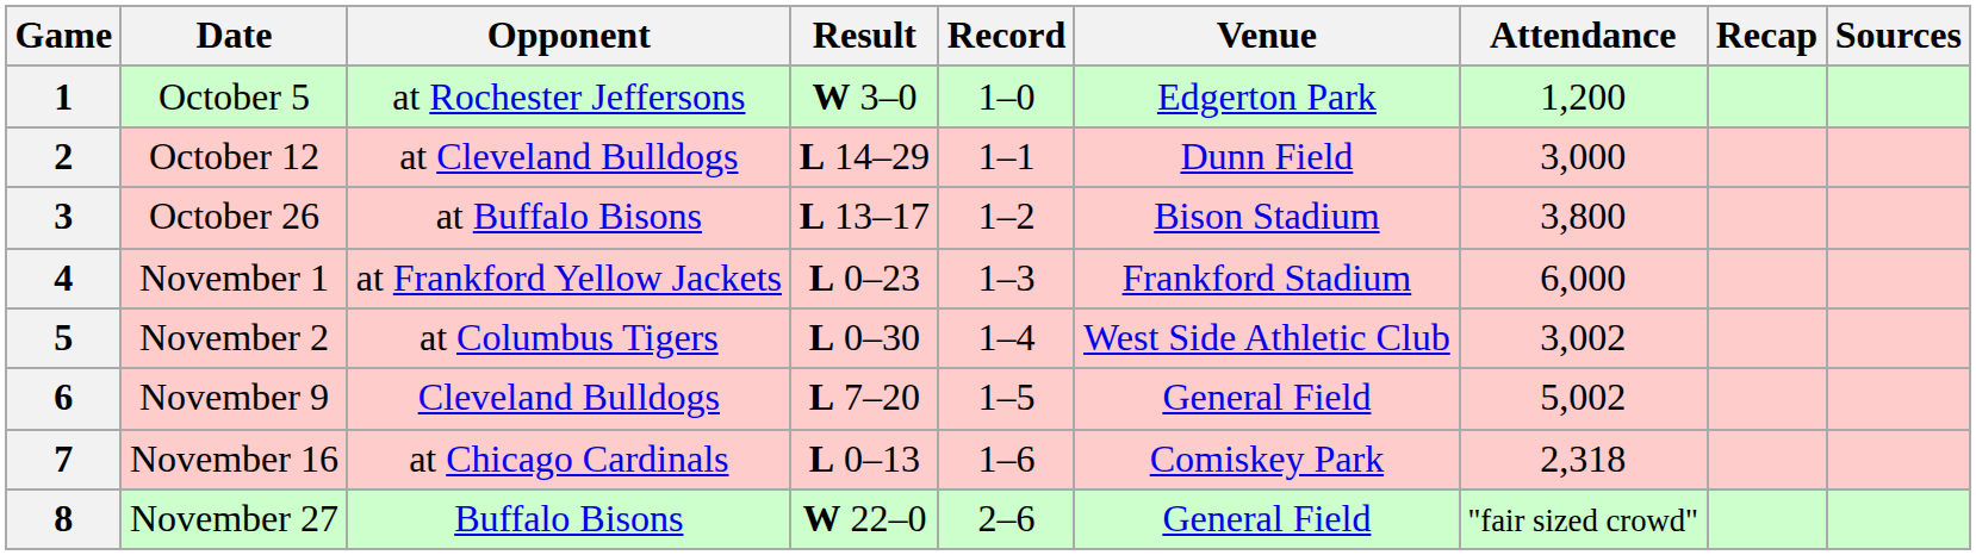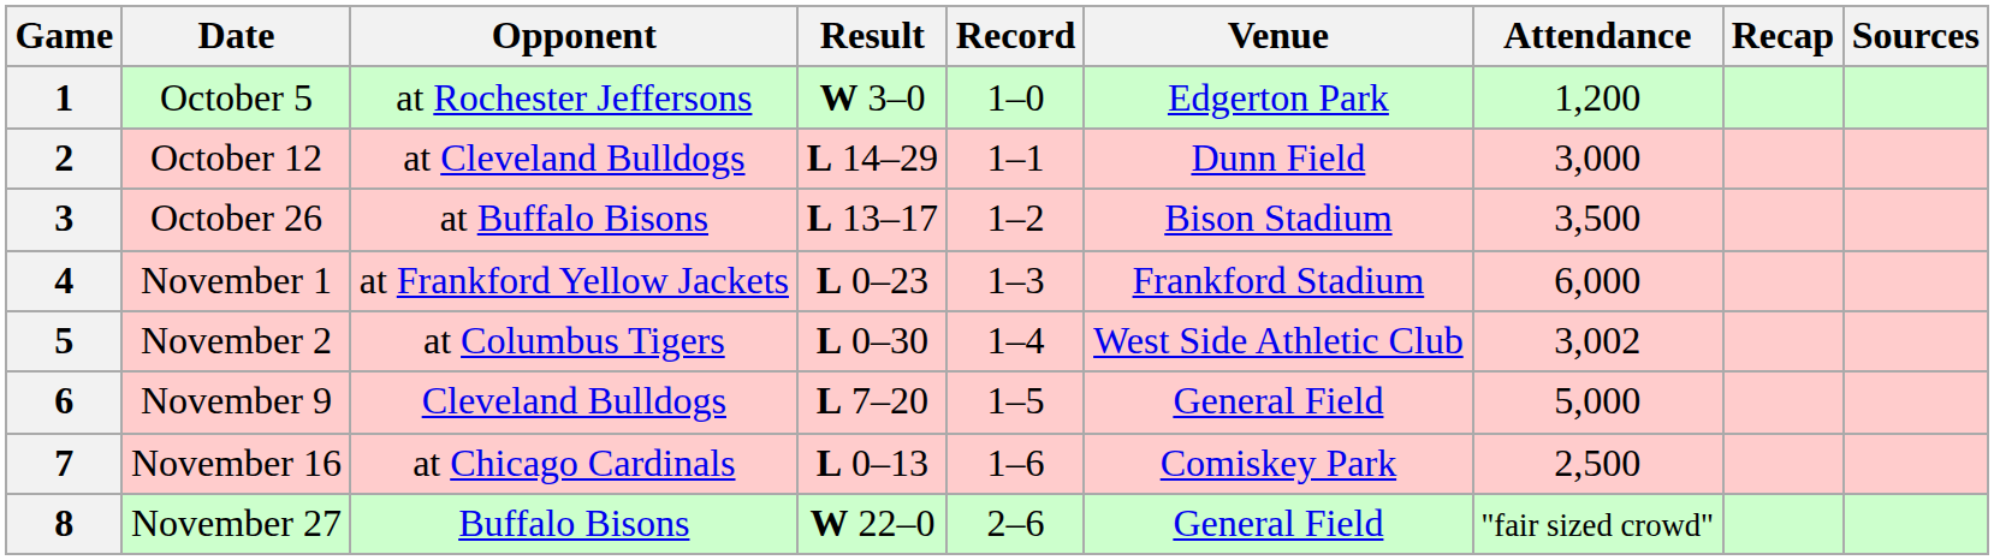3 | Attendance: 3,800 -> 3,500
6 | Attendance: 5,002 -> 5,000
7 | Attendance: 2,318 -> 2,500
